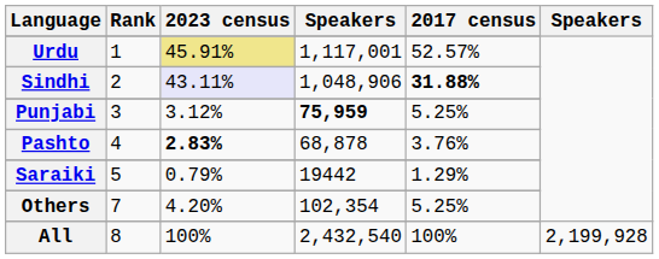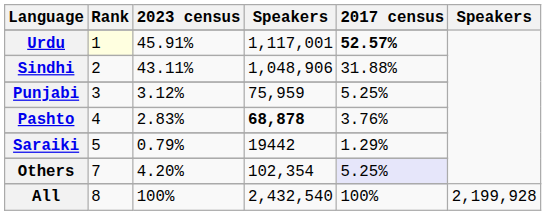Urdu | Rank: no background -> lightyellow background
Urdu | 2023 census: khaki background -> no background
Urdu | 2017 census: normal -> bold
Sindhi | 2023 census: lavender background -> no background
Sindhi | 2017 census: bold -> normal
Punjabi | column 4: bold -> normal
Pashto | 2023 census: bold -> normal
Pashto | column 4: normal -> bold
Others | 2017 census: no background -> lavender background
